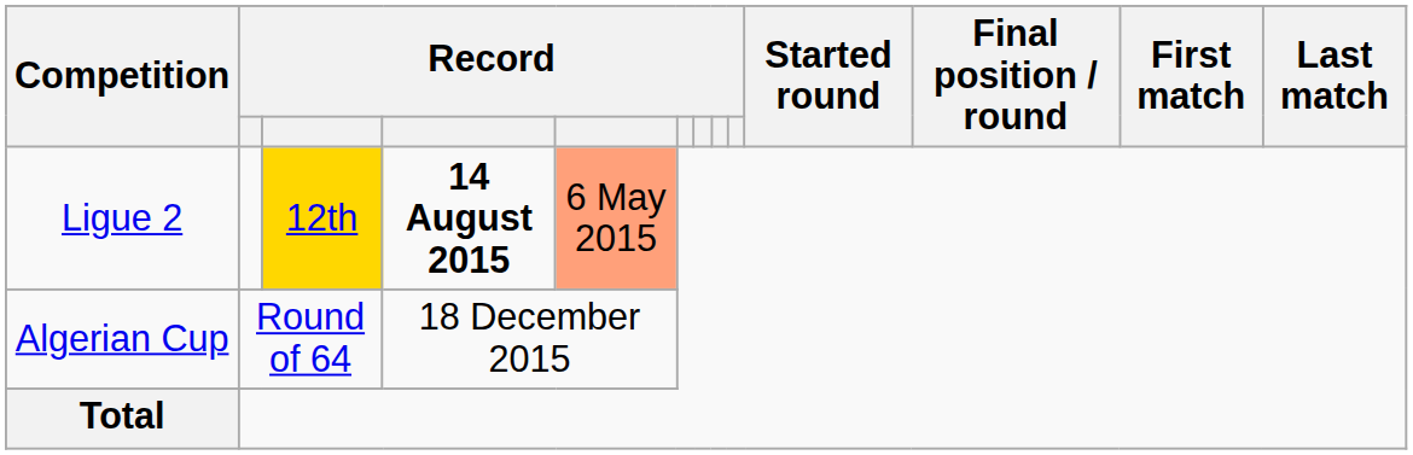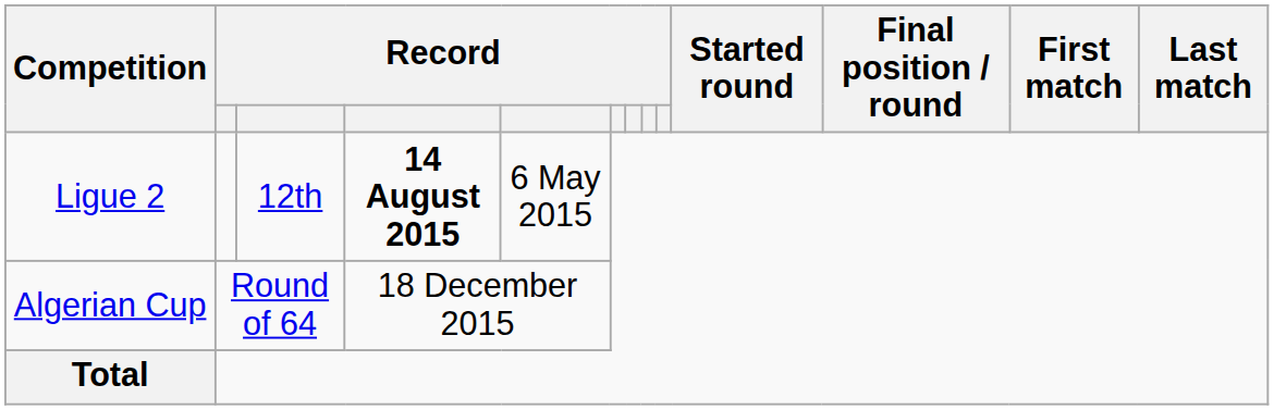Ligue 2 | column 3: gold background -> no background
Ligue 2 | column 5: lightsalmon background -> no background
